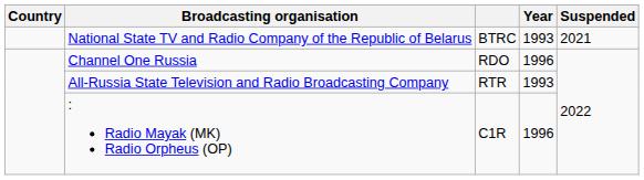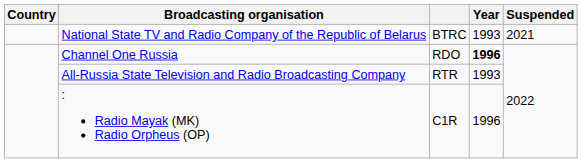Channel One Russia | Year: normal -> bold
